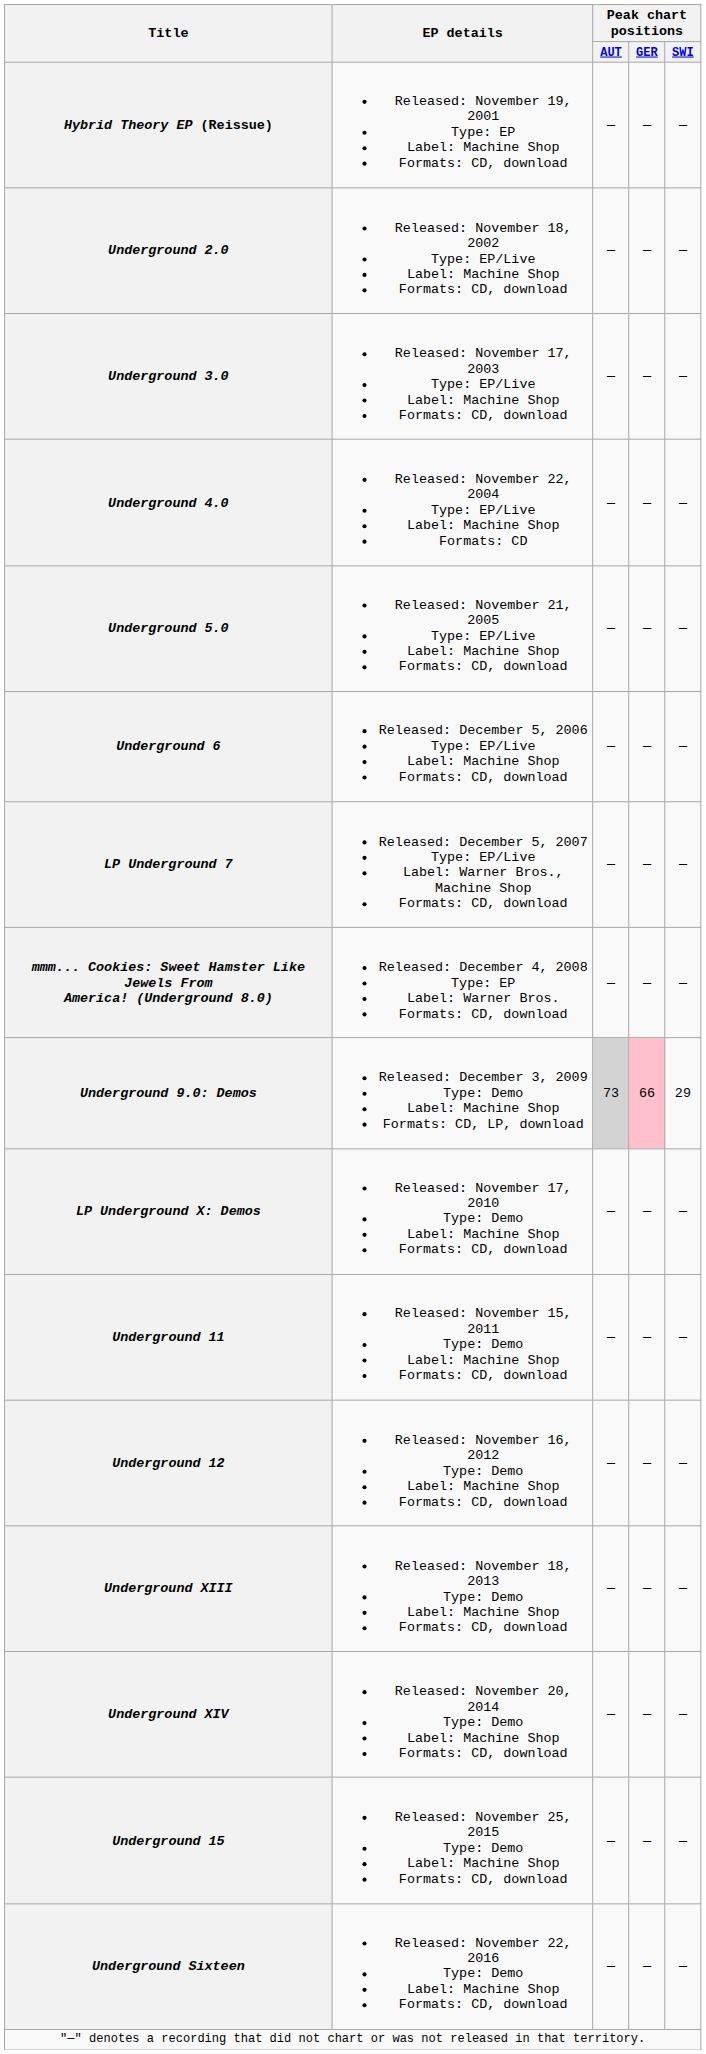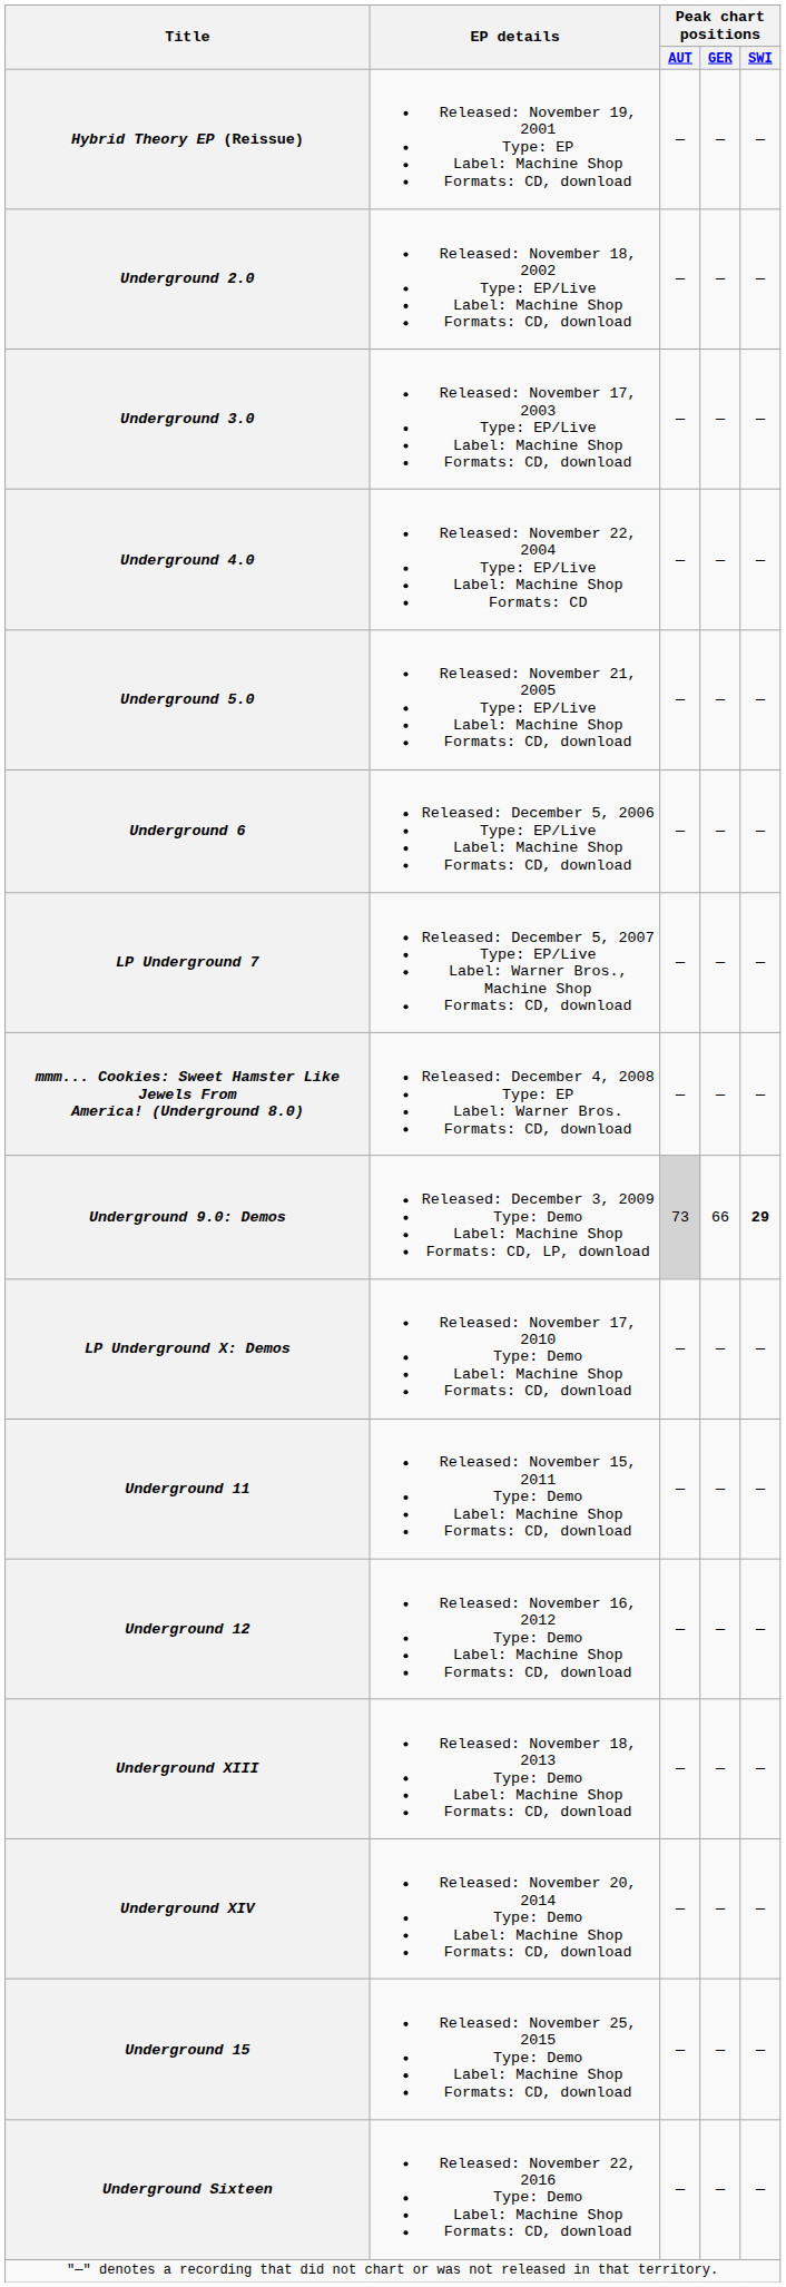Underground 9.0: Demos | Peak chart positions / GER: pink background -> no background
Underground 9.0: Demos | Peak chart positions / SWI: normal -> bold
